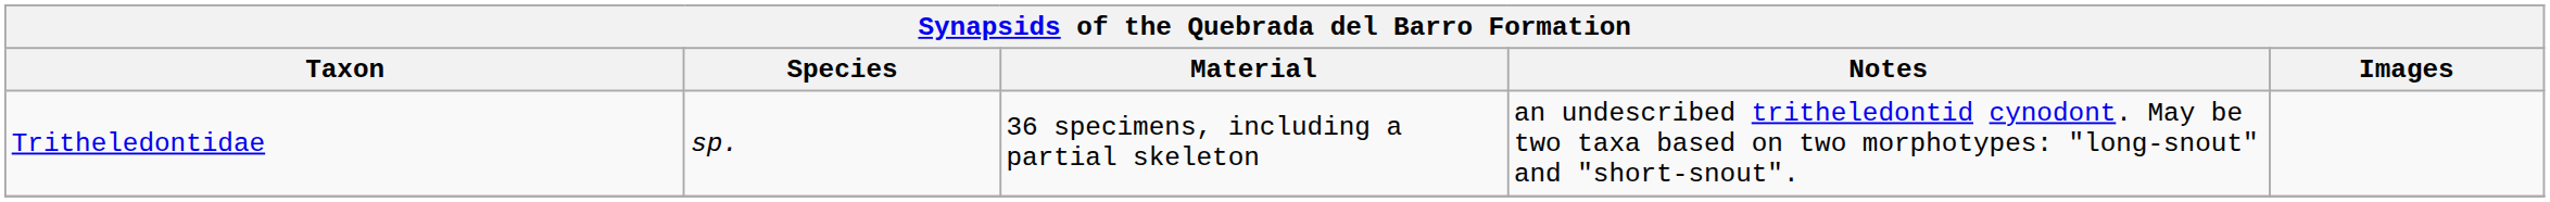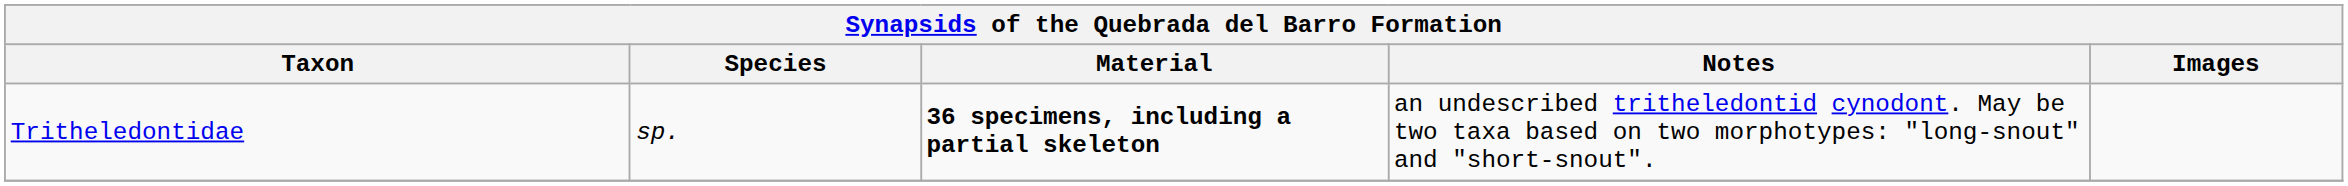Tritheledontidae | Material: normal -> bold
